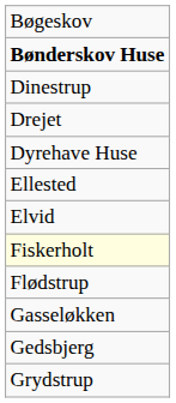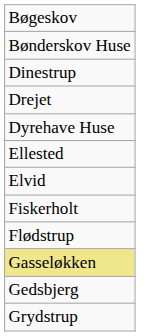row 2 | column 1: bold -> normal
row 8 | column 1: lightyellow background -> no background
row 10 | column 1: no background -> khaki background
